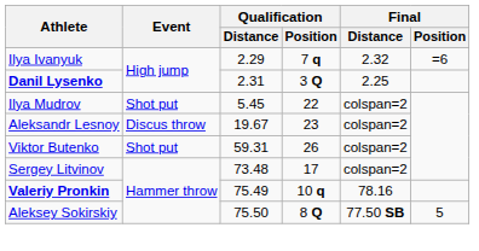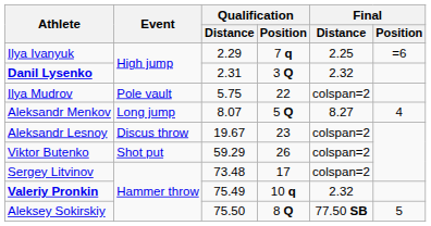Ilya Ivanyuk | Final / Distance: 2.32 -> 2.25
Danil Lysenko | Final / Distance: 2.25 -> 2.32
Ilya Mudrov | Event: Shot put -> Pole vault
Ilya Mudrov | Qualification / Distance: 5.45 -> 5.75
+ row: Aleksandr Menkov | Long jump | 8.07 | 5 Q | 8.27 | 4
Viktor Butenko | Qualification / Distance: 59.31 -> 59.29
Valeriy Pronkin | Final / Distance: 78.16 -> 2.32
